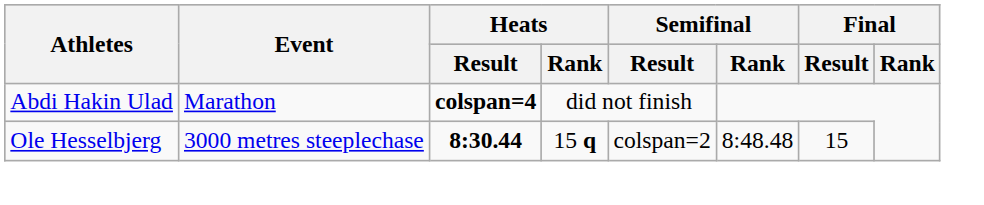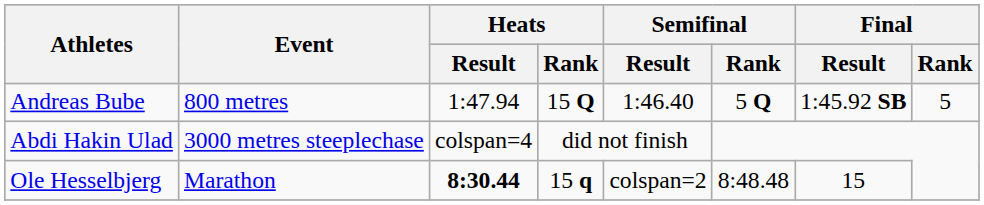+ row: Andreas Bube | 800 metres | 1:47.94 | 15 Q | 1:46.40 | 5 Q | 1:45.92 SB | 5
Abdi Hakin Ulad | Event: Marathon -> 3000 metres steeplechase
Abdi Hakin Ulad | Heats / Result: bold -> normal
Ole Hesselbjerg | Event: 3000 metres steeplechase -> Marathon
